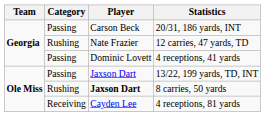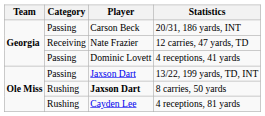12 carries, 47 yards, TD | Category: Rushing -> Receiving
4 receptions, 81 yards | Category: Receiving -> Rushing
